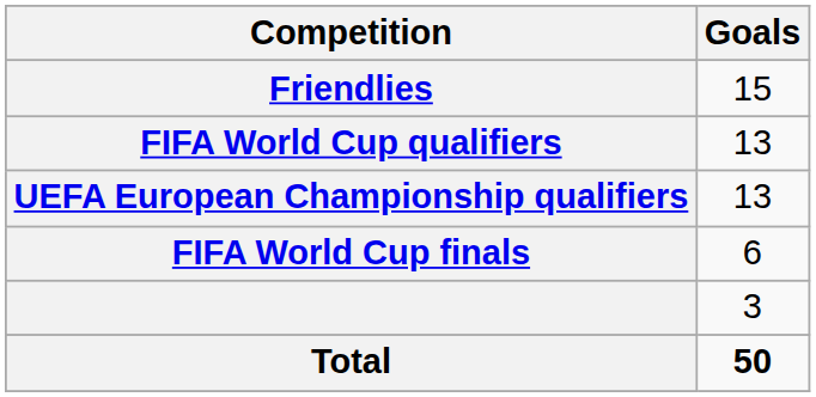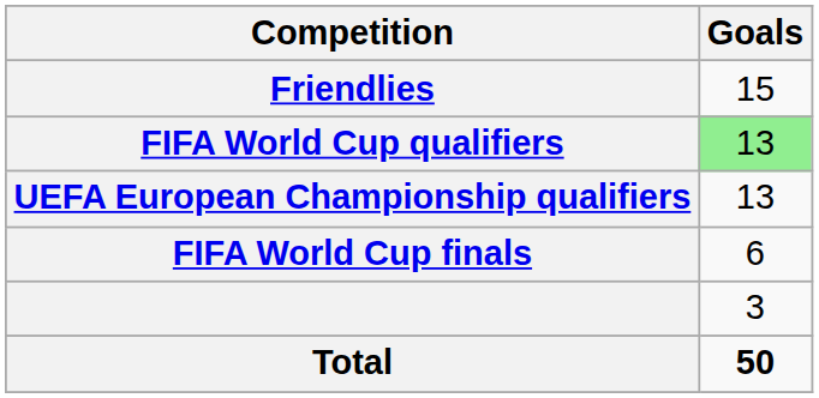FIFA World Cup qualifiers | Goals: no background -> lightgreen background
